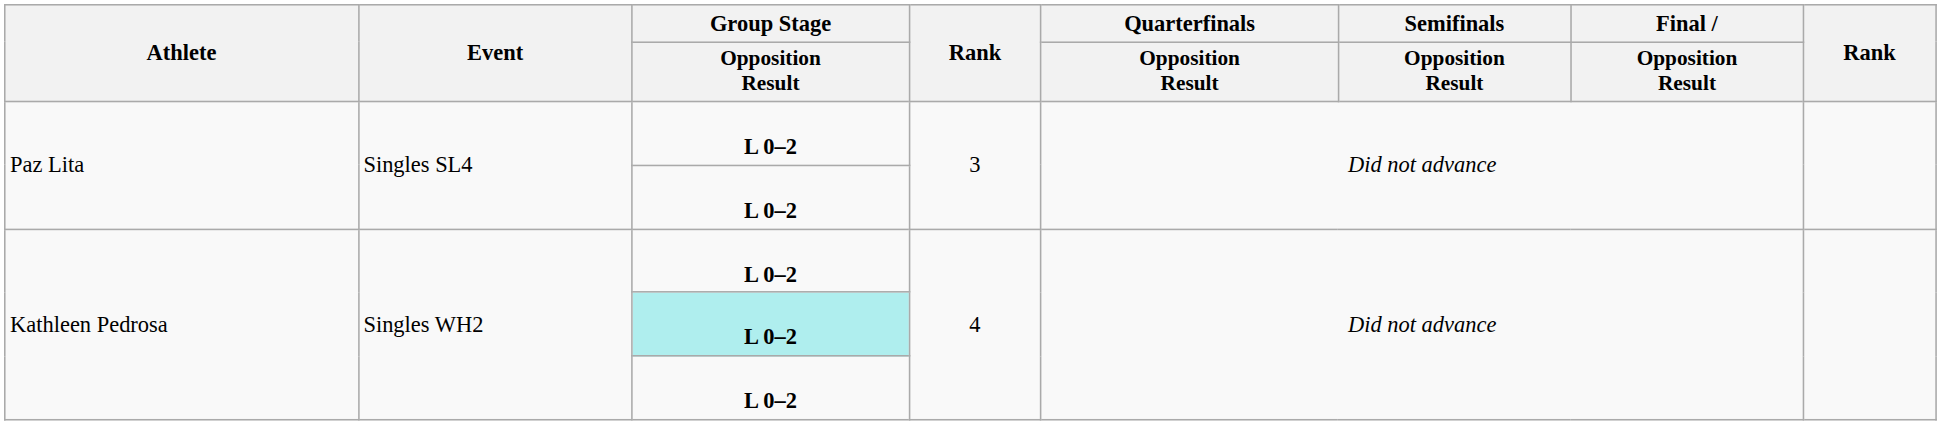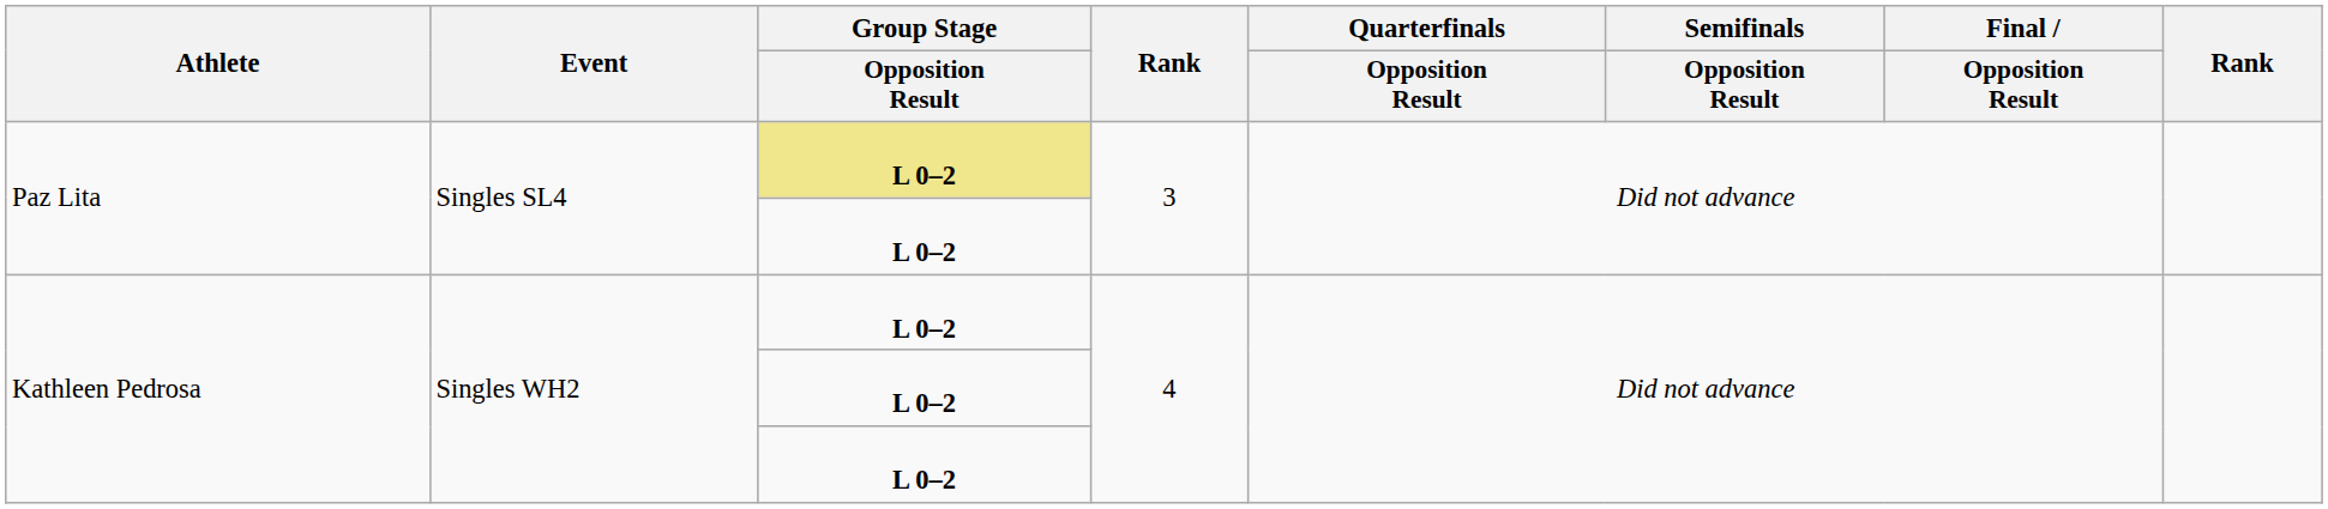row 3 | Group Stage / Opposition Result: no background -> khaki background
row 6 | Group Stage / Opposition Result: paleturquoise background -> no background
